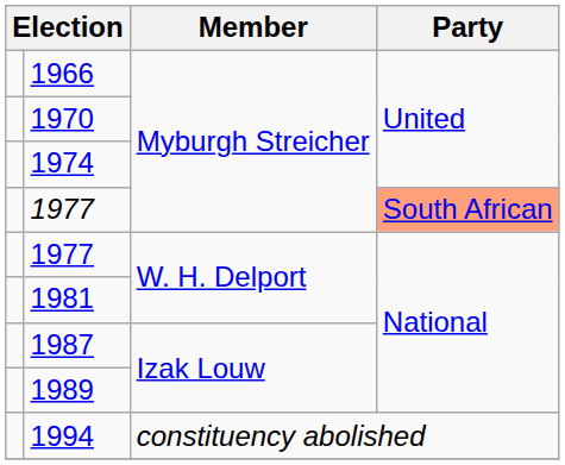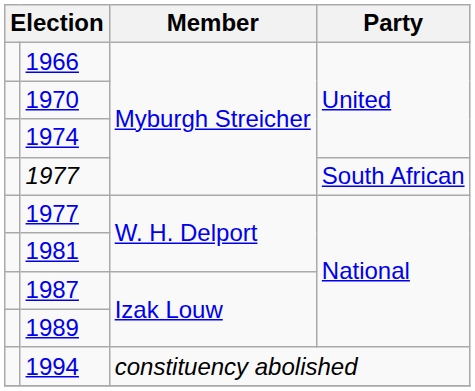1977 / Myburgh Streicher | Party: lightsalmon background -> no background
